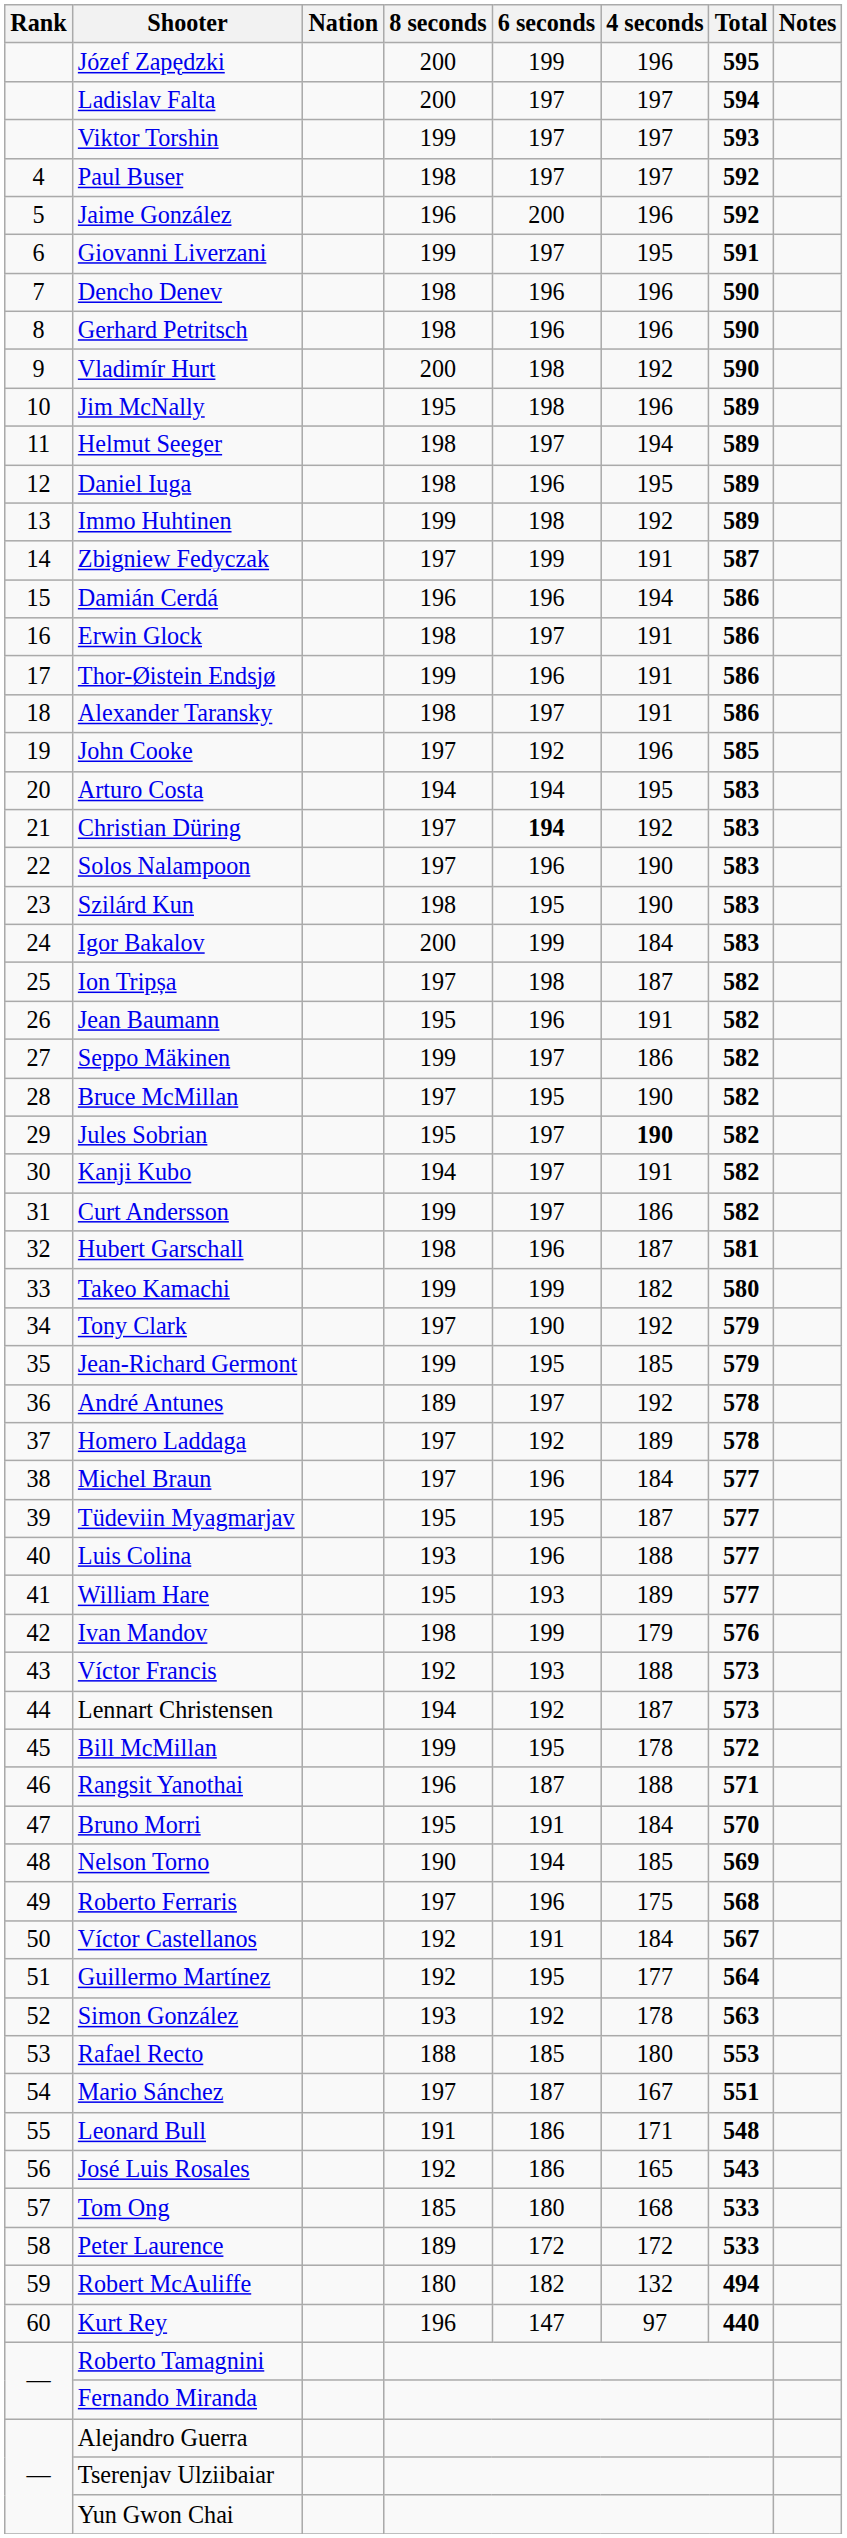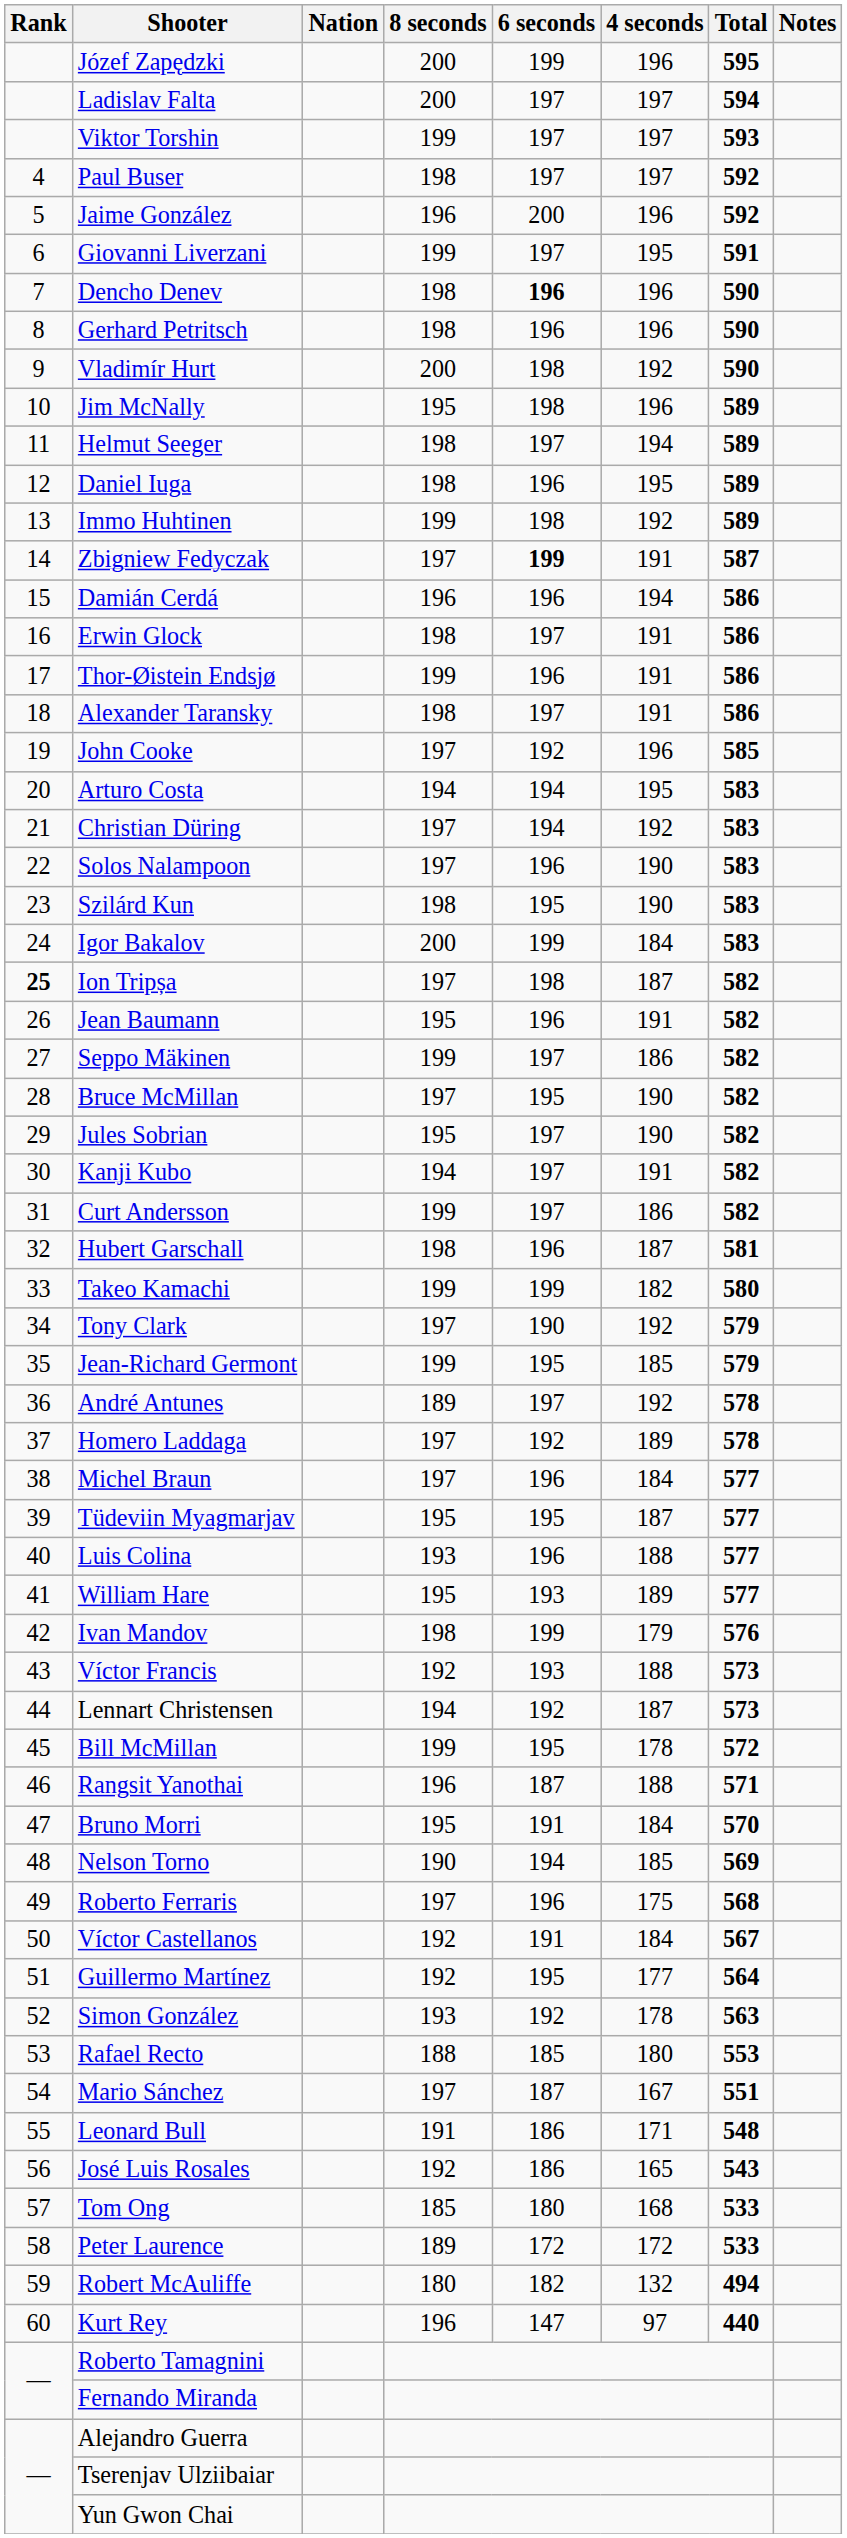Dencho Denev | 6 seconds: normal -> bold
Zbigniew Fedyczak | 6 seconds: normal -> bold
Christian Düring | 6 seconds: bold -> normal
Ion Tripșa | Rank: normal -> bold
Jules Sobrian | 4 seconds: bold -> normal
